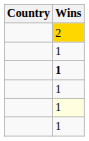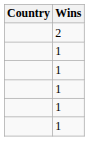row 2 | Wins: gold background -> no background
row 4 | Wins: bold -> normal
row 6 | Wins: lightyellow background -> no background
